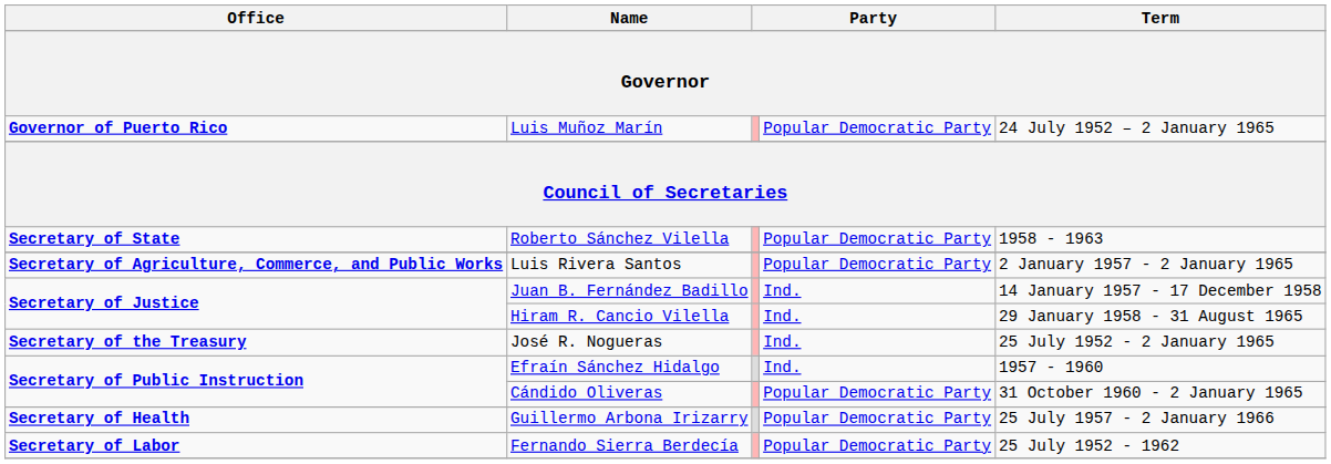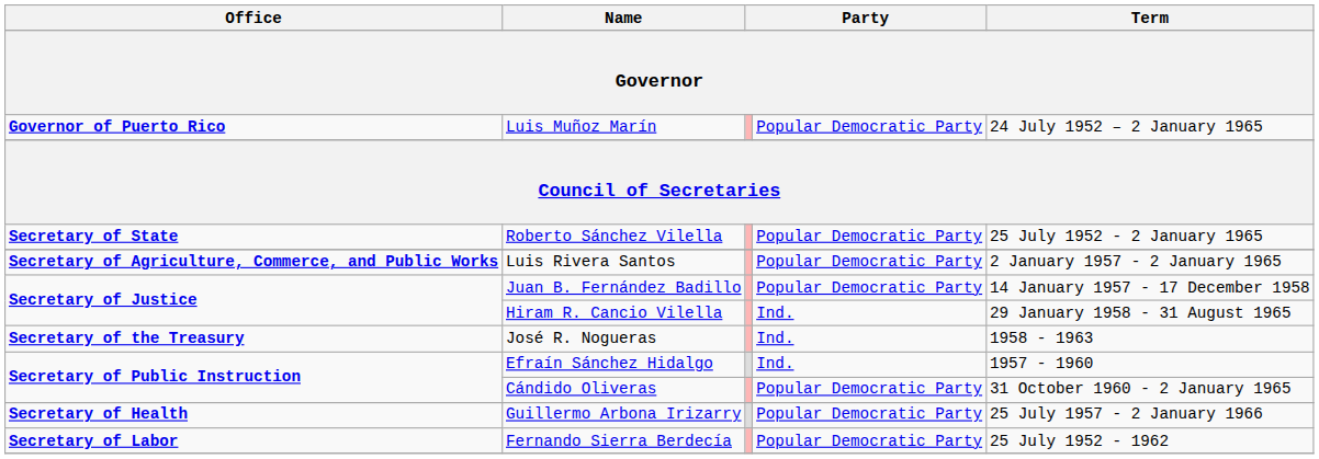Roberto Sánchez Vilella | Term: 1958 - 1963 -> 25 July 1952 - 2 January 1965
Juan B. Fernández Badillo | column 4: Ind. -> Popular Democratic Party
José R. Nogueras | Term: 25 July 1952 - 2 January 1965 -> 1958 - 1963
